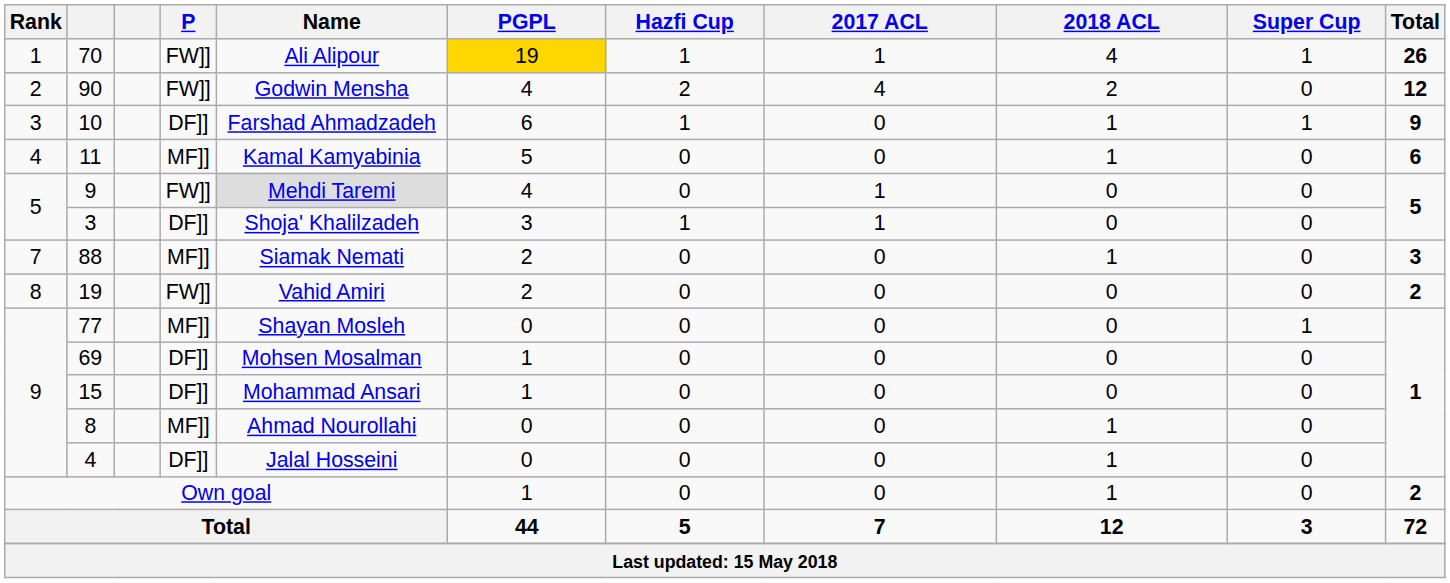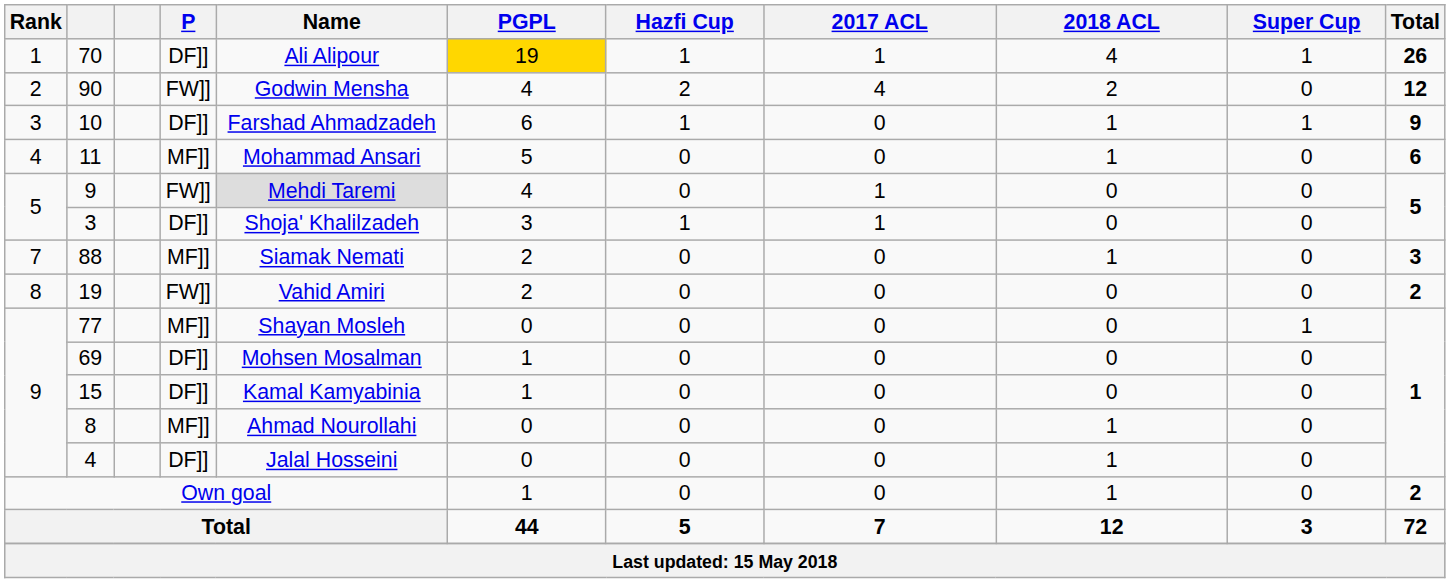70 | P: FW]] -> DF]]
11 | Name: Kamal Kamyabinia -> Mohammad Ansari
15 | Name: Mohammad Ansari -> Kamal Kamyabinia
